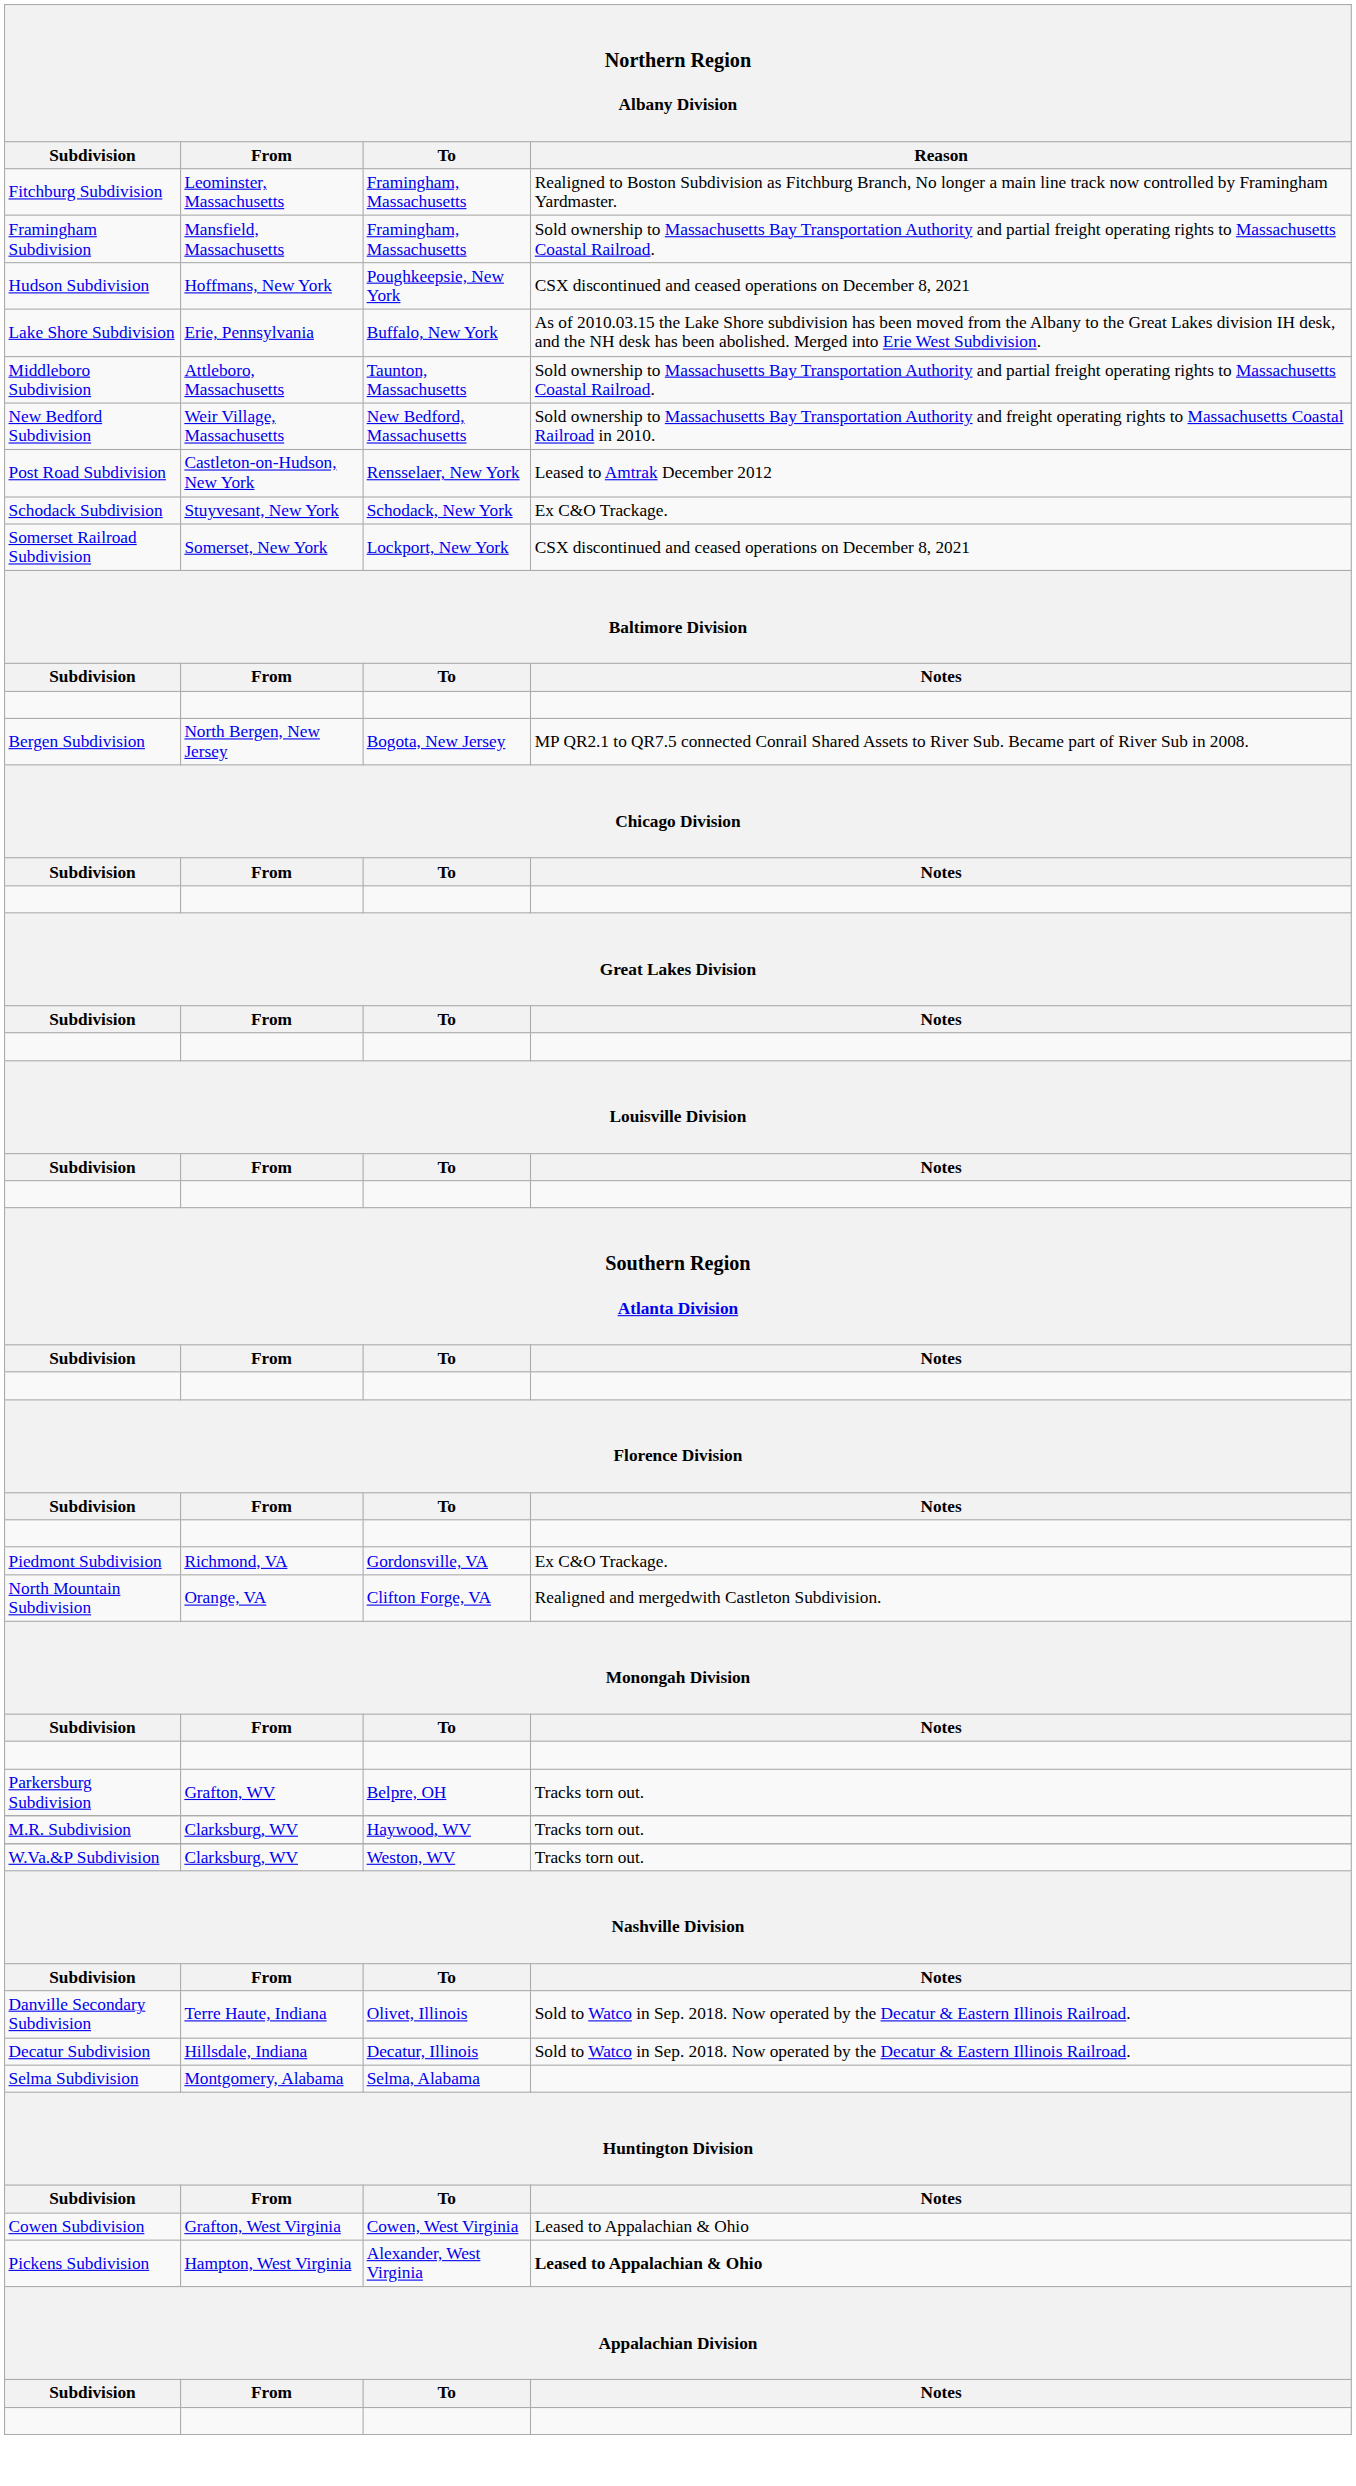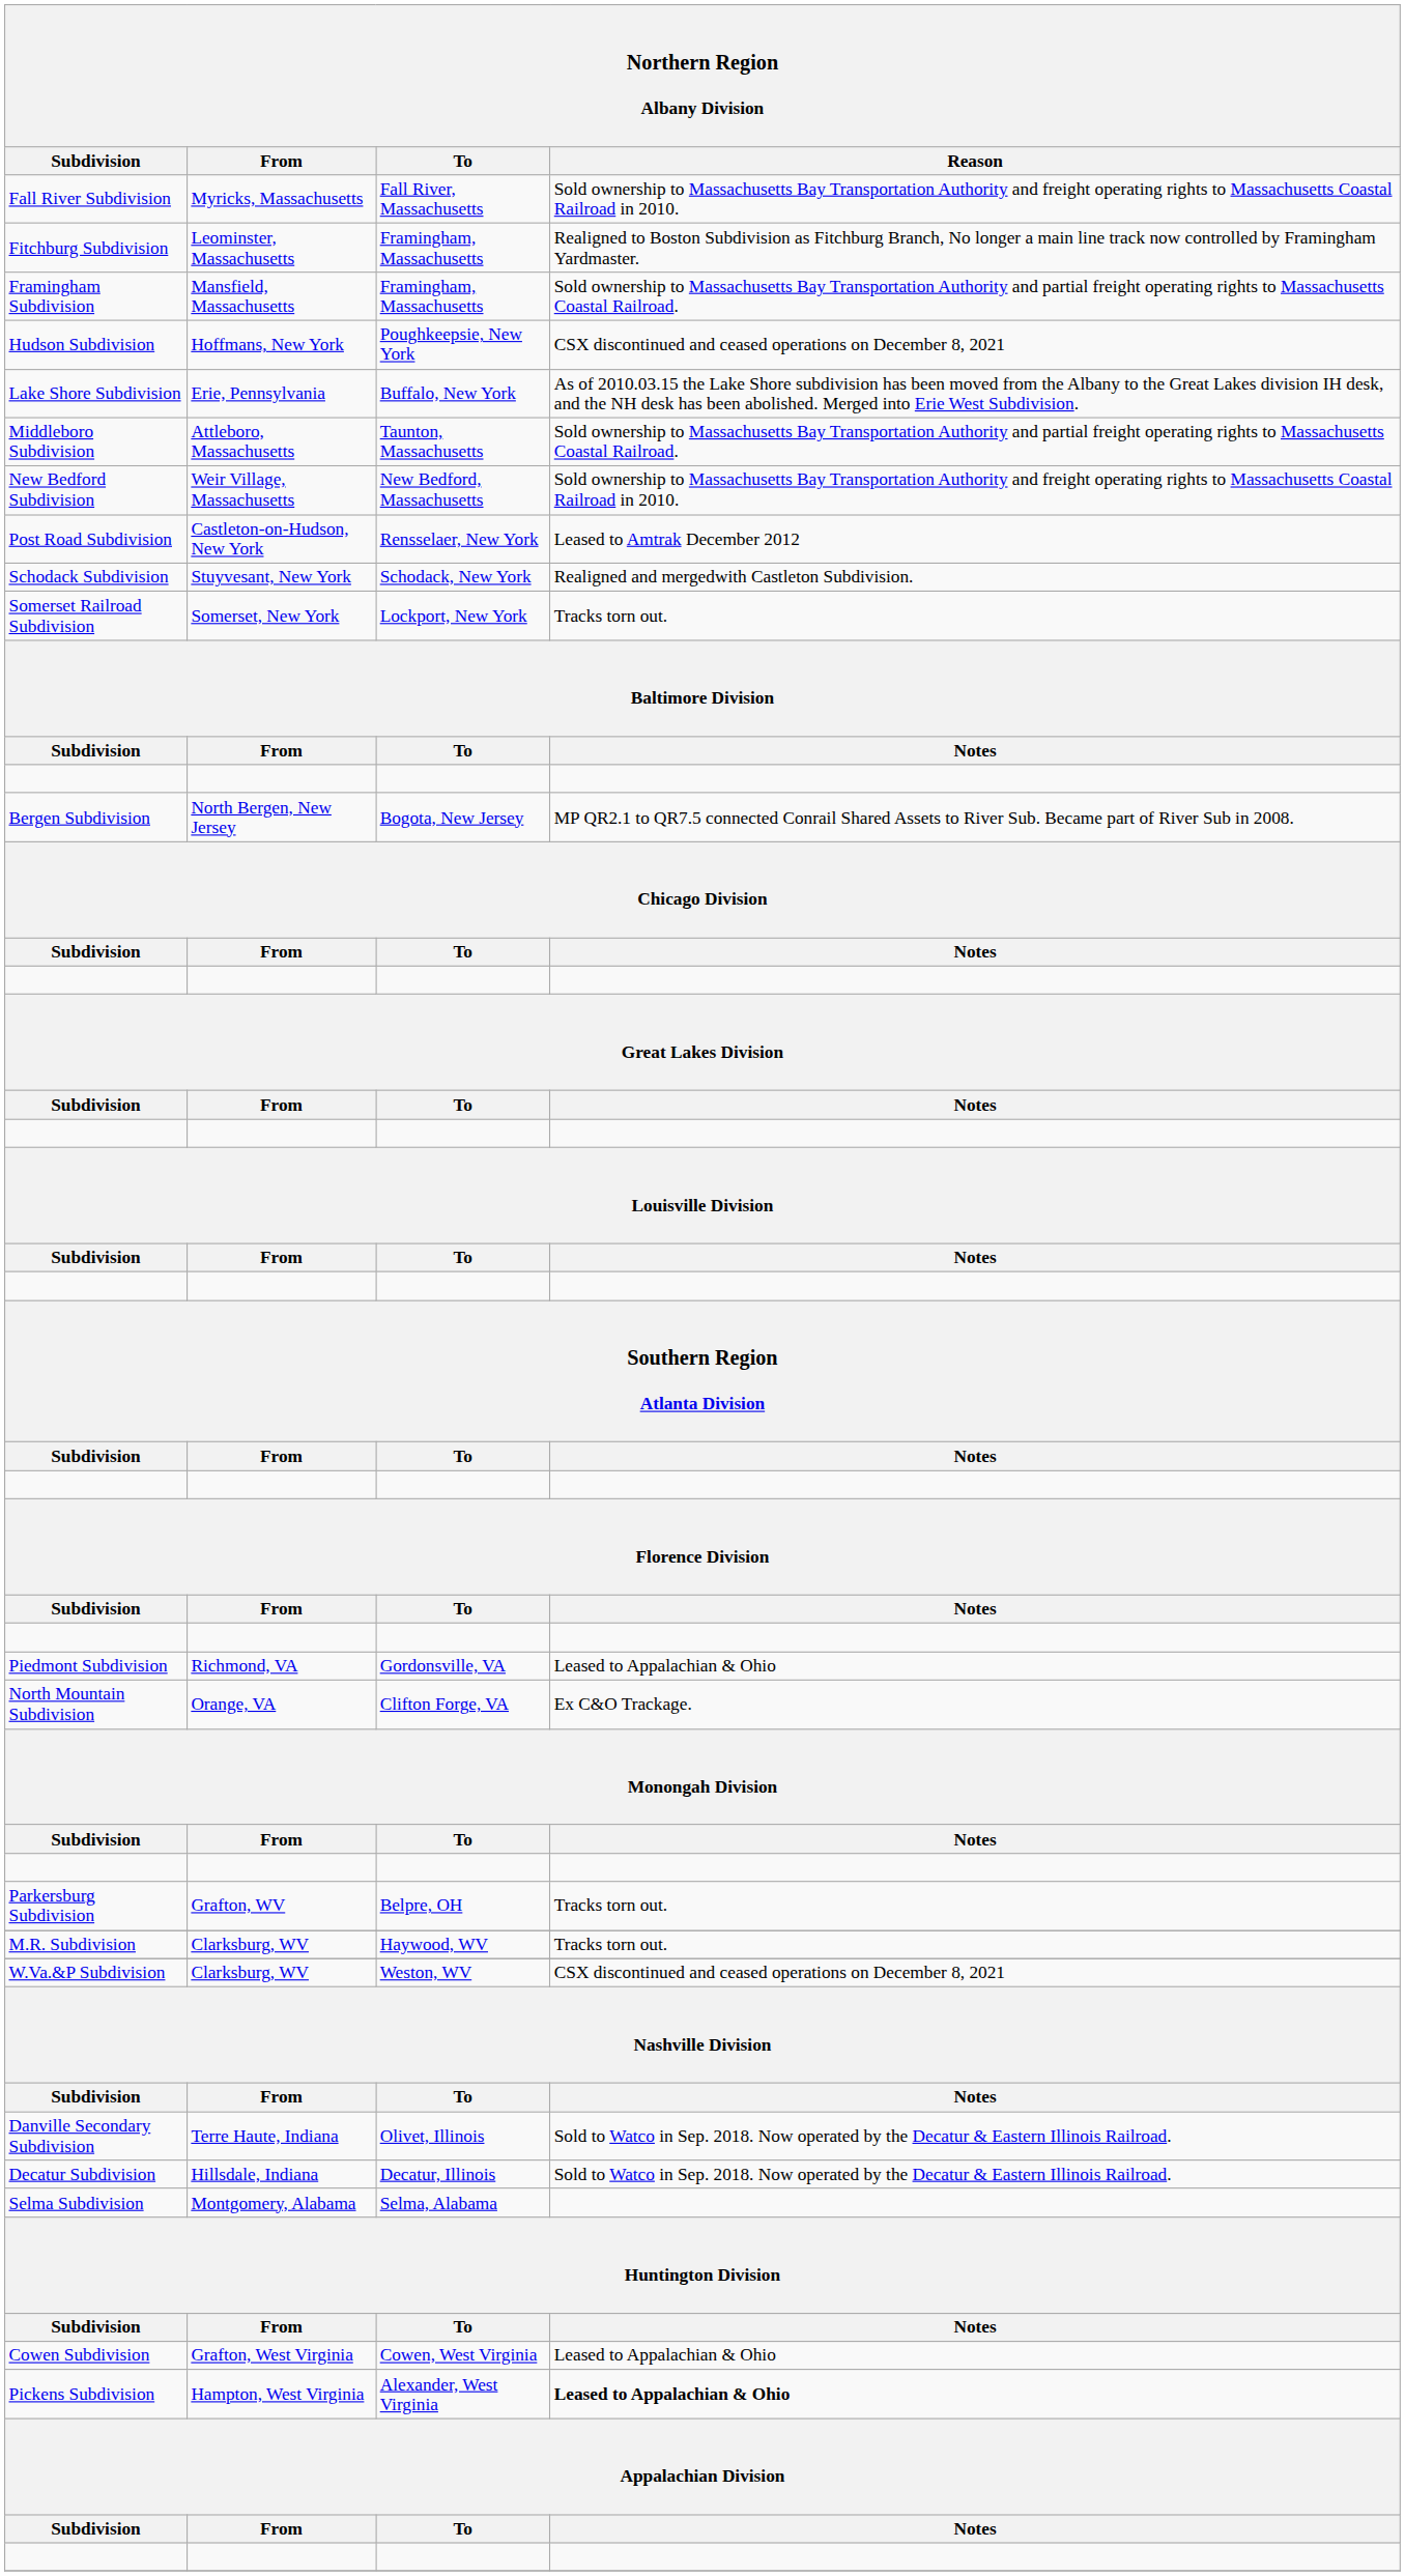+ row: Fall River Subdivision | Myricks, Massachusetts | Fall River, Massachusetts | Sold ownership to Massachusetts Bay Transportation Authority and freight operating rights to Massachusetts Coastal Railroad in 2010.
Schodack Subdivision | Reason: Ex C&O Trackage. -> Realigned and mergedwith Castleton Subdivision.
Somerset Railroad Subdivision | Reason: CSX discontinued and ceased operations on December 8, 2021 -> Tracks torn out.
Piedmont Subdivision | Reason: Ex C&O Trackage. -> Leased to Appalachian & Ohio
North Mountain Subdivision | Reason: Realigned and mergedwith Castleton Subdivision. -> Ex C&O Trackage.
W.Va.&P Subdivision | Reason: Tracks torn out. -> CSX discontinued and ceased operations on December 8, 2021
